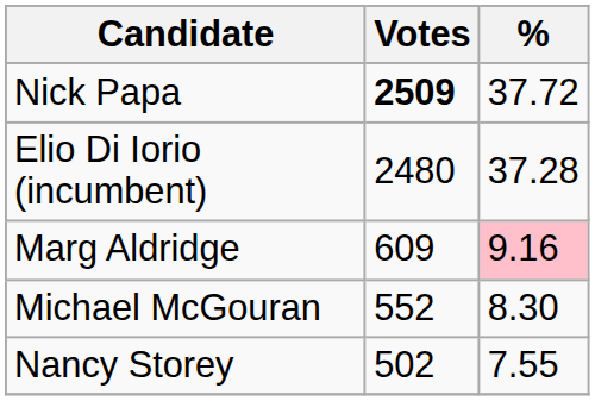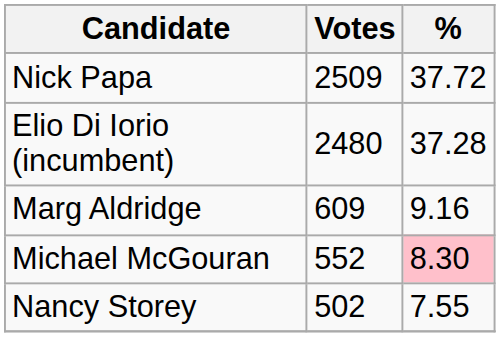Nick Papa | Votes: bold -> normal
Marg Aldridge | %: pink background -> no background
Michael McGouran | %: no background -> pink background
